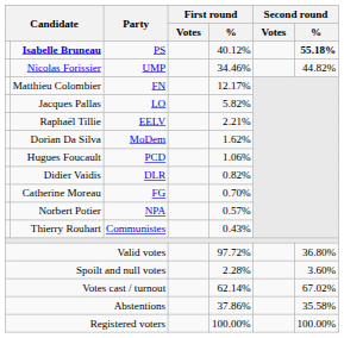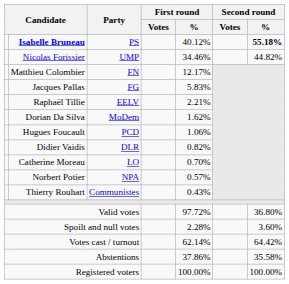Jacques Pallas | Party: LO -> FG
Jacques Pallas | First round / %: 5.82% -> 5.83%
Catherine Moreau | Party: FG -> LO
Votes cast / turnout | Second round / %: 67.02% -> 64.42%
